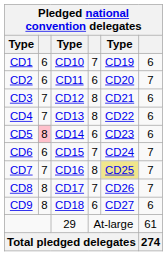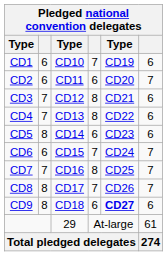CD5 | column 2: pink background -> no background
CD7 | column 5: khaki background -> no background
CD9 | column 5: normal -> bold
